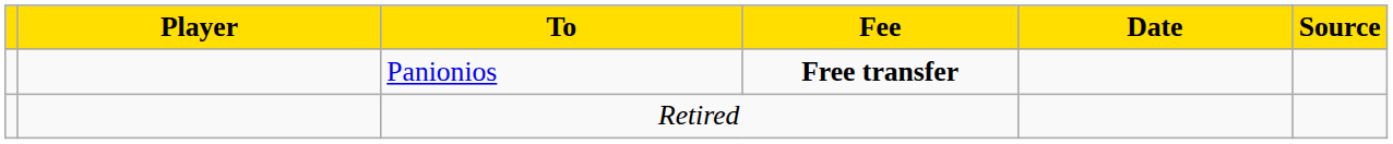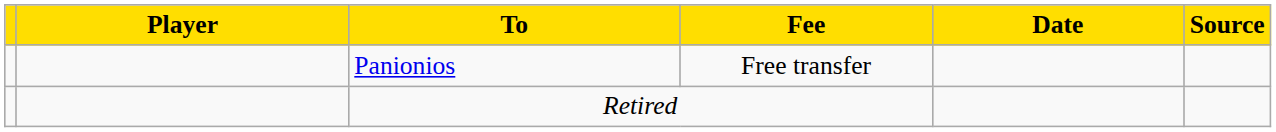Panionios | Fee: bold -> normal
